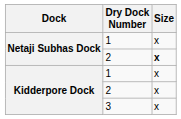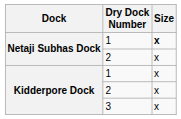Netaji Subhas Dock / 1 | Size: normal -> bold
Netaji Subhas Dock / 2 | Size: bold -> normal
